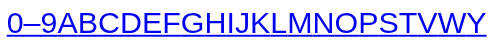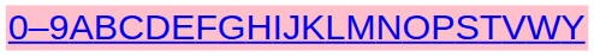row 1 | column 1: no background -> pink background
